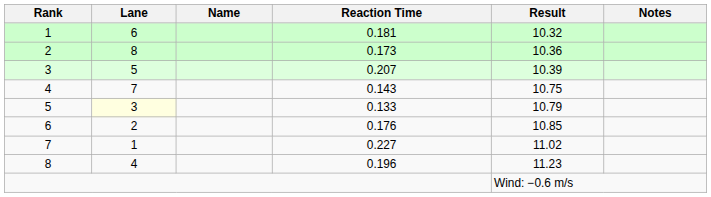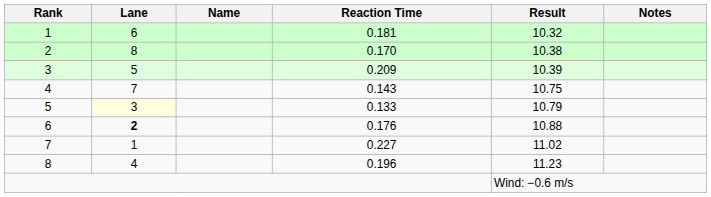row 3 | Reaction Time: 0.173 -> 0.170
row 3 | Result: 10.36 -> 10.38
row 4 | Reaction Time: 0.207 -> 0.209
row 7 | Lane: normal -> bold
row 7 | Result: 10.85 -> 10.88
